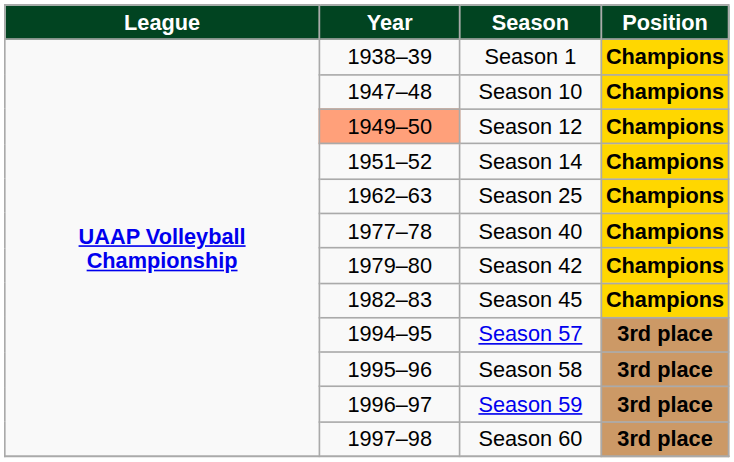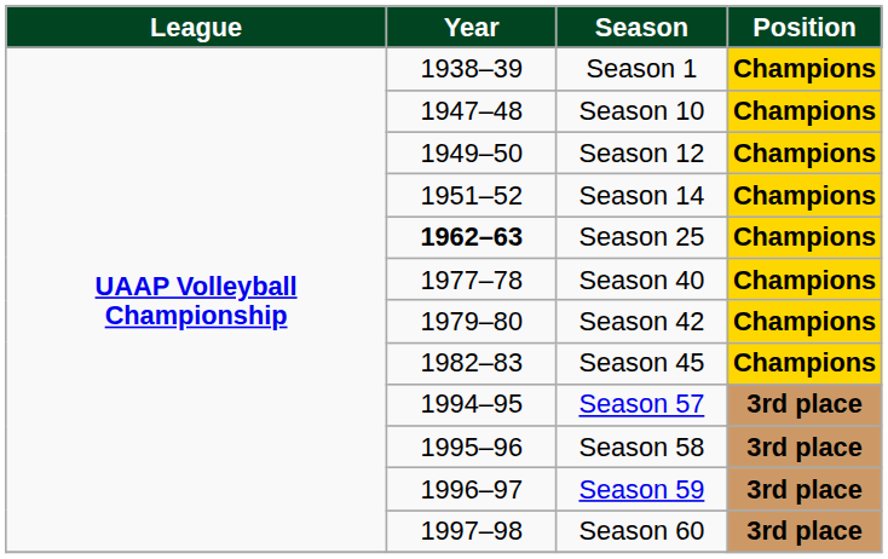Season 12 | column 2: lightsalmon background -> no background
Season 25 | column 2: normal -> bold
